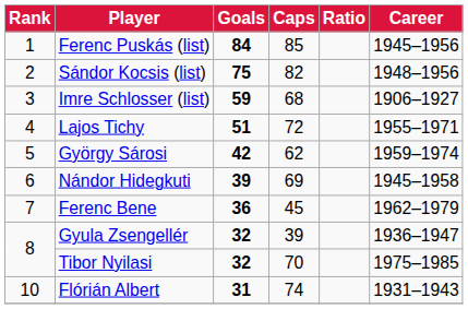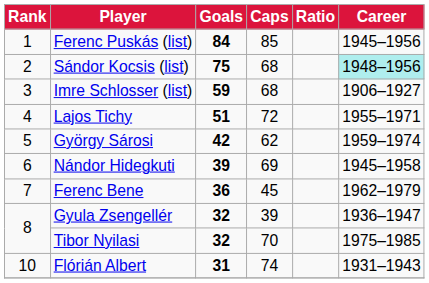Sándor Kocsis (list) | Caps: 82 -> 68
Sándor Kocsis (list) | Career: no background -> paleturquoise background
